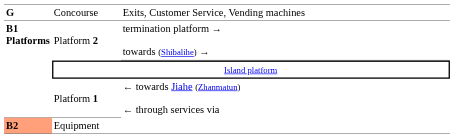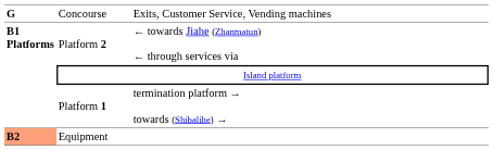Platform 2 | column 3: termination platform → towards (Shibalihe) → -> ← towards Jiahe (Zhanmatun) ← through services via
Platform 1 | column 3: ← towards Jiahe (Zhanmatun) ← through services via -> termination platform → towards (Shibalihe) →
